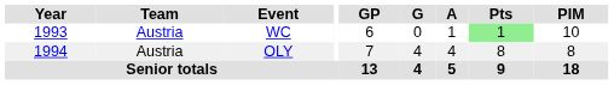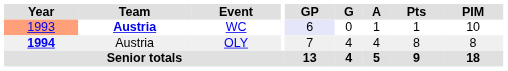WC | Year: no background -> lightsalmon background
WC | Team: normal -> bold
WC | GP: no background -> lavender background
WC | Pts: lightgreen background -> no background
OLY | Year: normal -> bold
